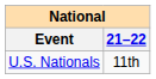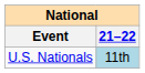U.S. Nationals | 21–22: no background -> lightblue background
